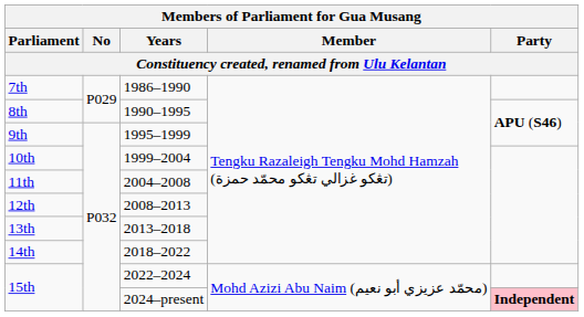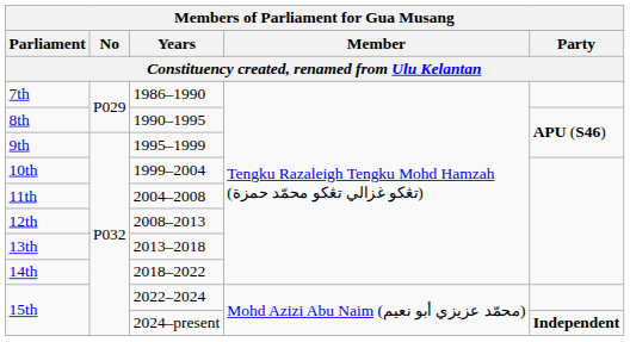15th / 2024–present | Party: pink background -> no background
